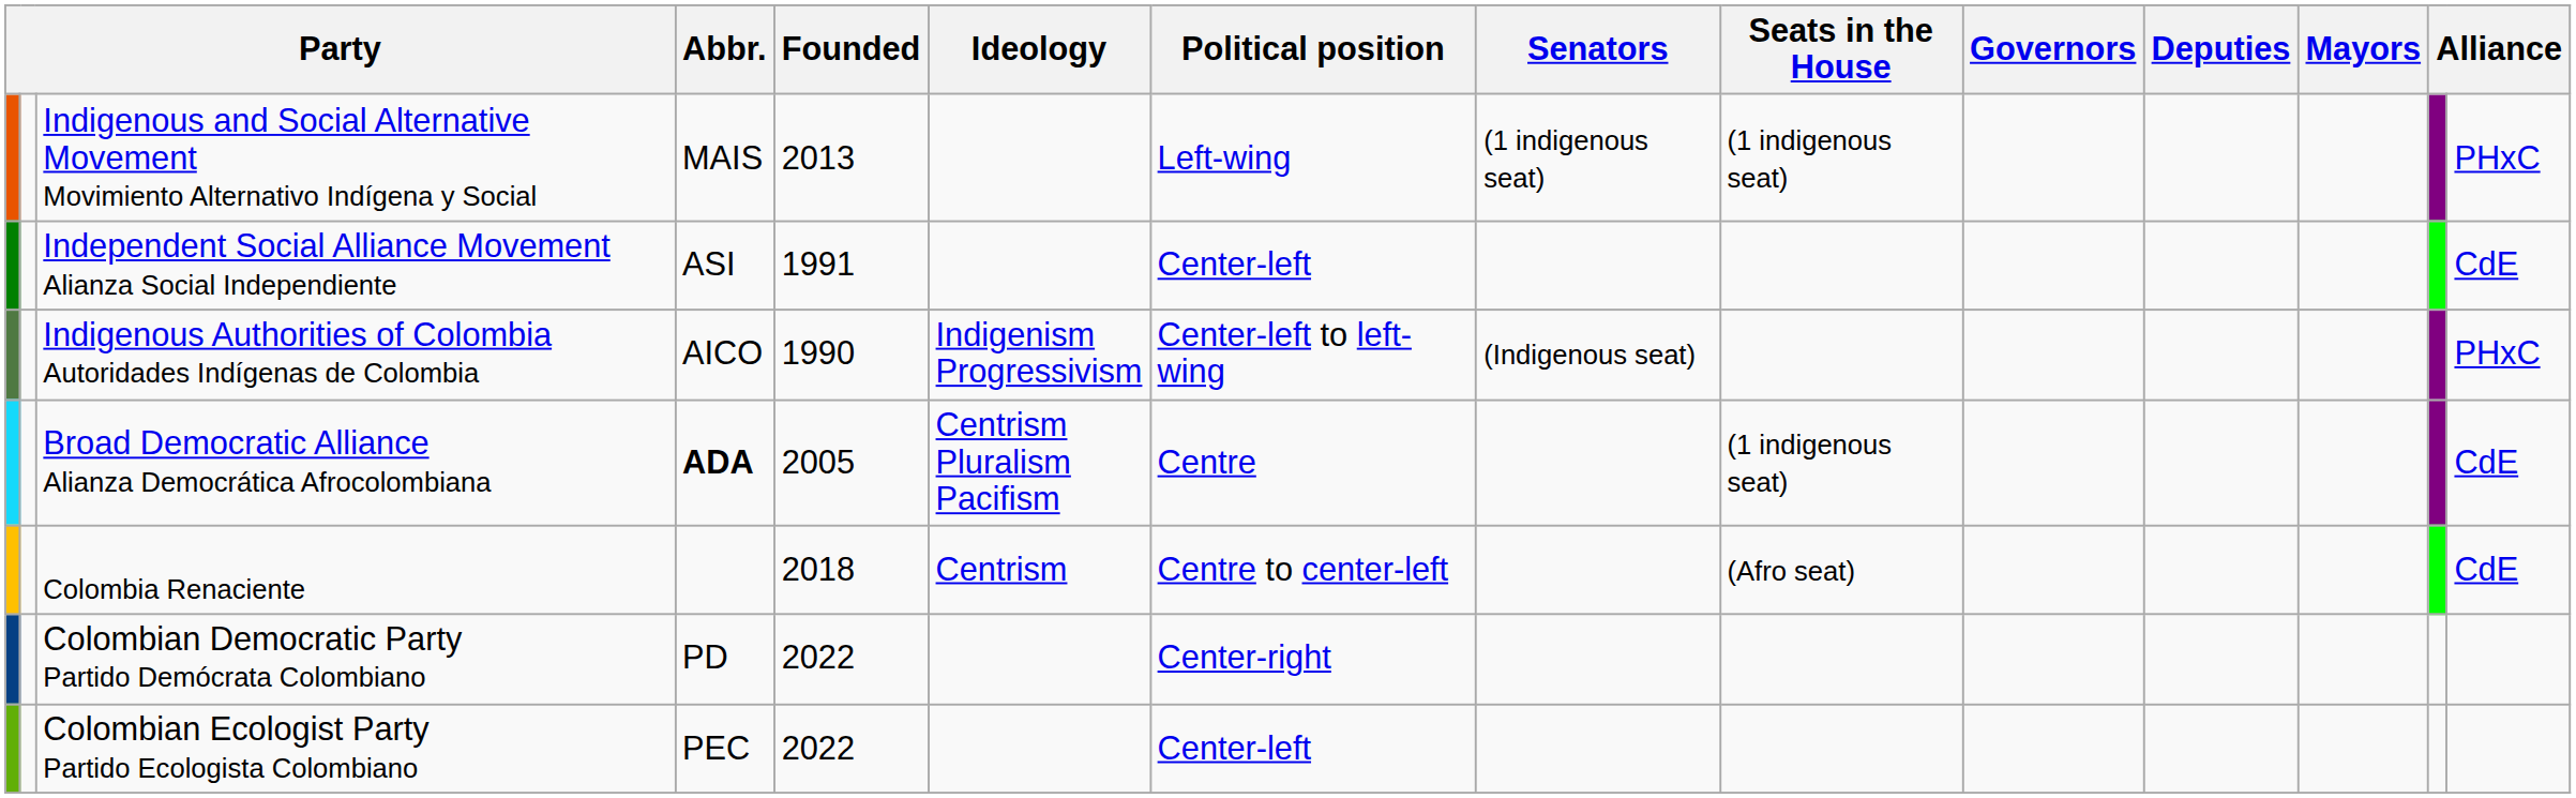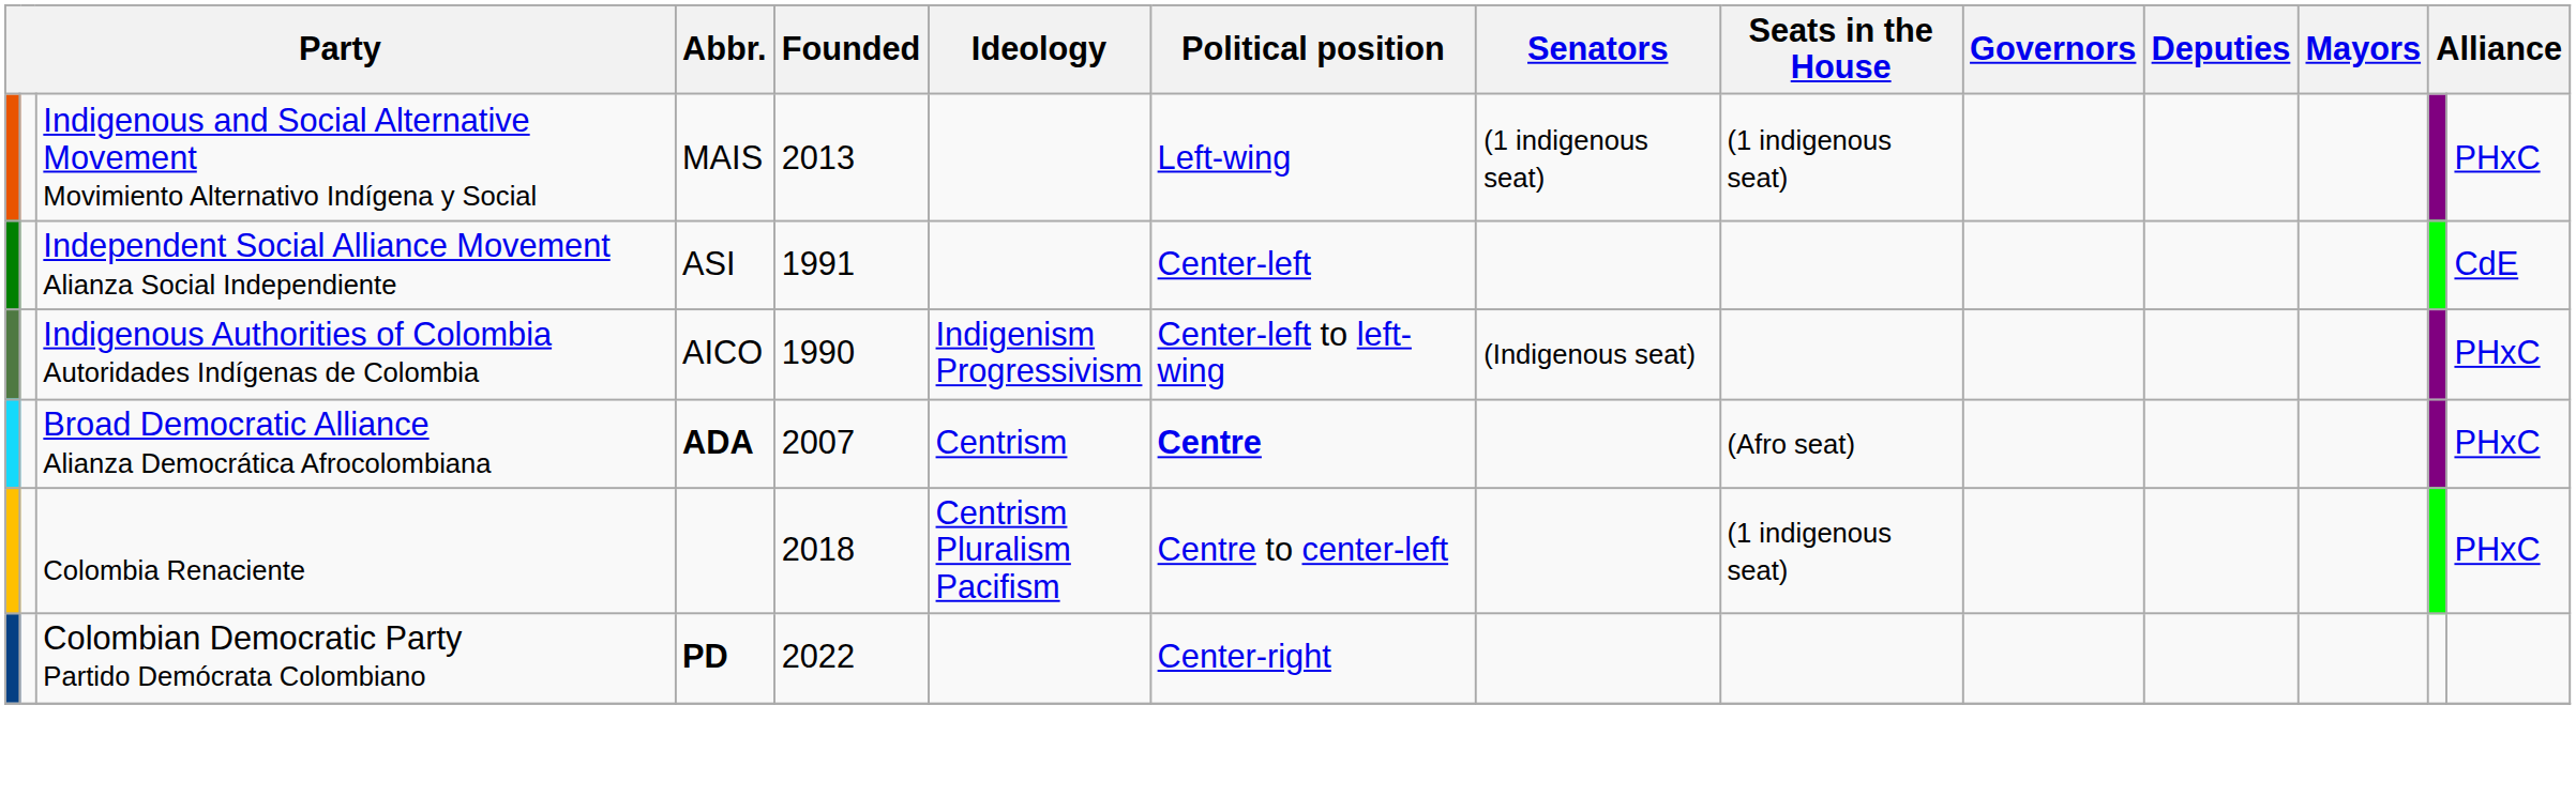Broad Democratic Alliance Alianza Democrática Afrocolombiana | Founded: 2005 -> 2007
Broad Democratic Alliance Alianza Democrática Afrocolombiana | Ideology: Centrism Pluralism Pacifism -> Centrism
Broad Democratic Alliance Alianza Democrática Afrocolombiana | Political position: normal -> bold
Broad Democratic Alliance Alianza Democrática Afrocolombiana | Seats in the House: (1 indigenous seat) -> (Afro seat)
Broad Democratic Alliance Alianza Democrática Afrocolombiana | column 14: CdE -> PHxC
Colombia Renaciente | Ideology: Centrism -> Centrism Pluralism Pacifism
Colombia Renaciente | Seats in the House: (Afro seat) -> (1 indigenous seat)
Colombia Renaciente | column 14: CdE -> PHxC
Colombian Democratic Party Partido Demócrata Colombiano | Abbr.: normal -> bold
- row: Colombian Ecologist Party Partido Ecologista Colombiano | PEC | 2022 | Center-left
